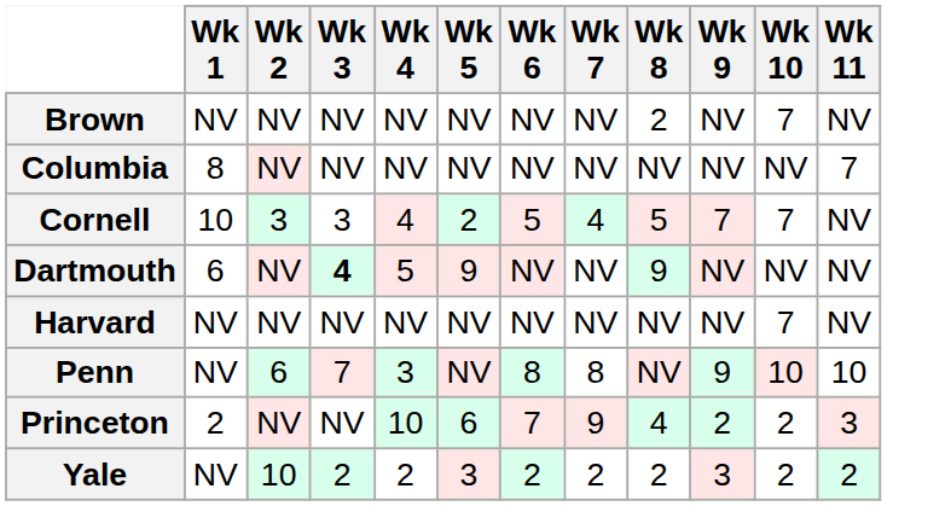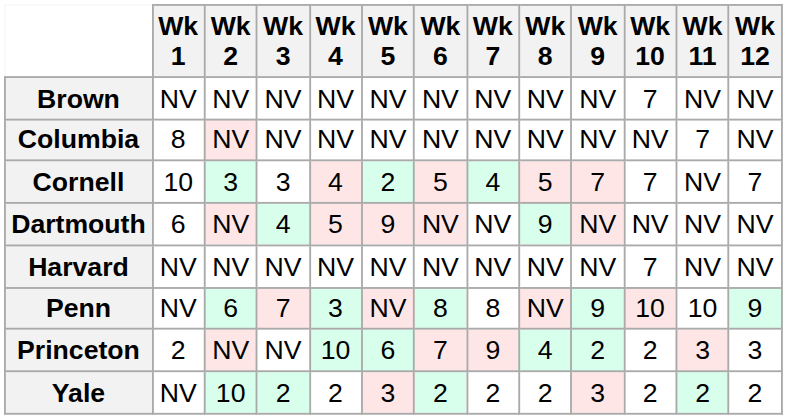+ column: Wk 12 | NV | NV | 7 | NV | NV | 9 | 3 | 2
Brown | Wk 8: 2 -> NV
Dartmouth | Wk 3: bold -> normal
